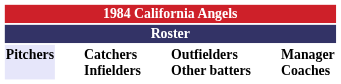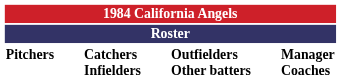Pitchers | column 1: lavender background -> no background
